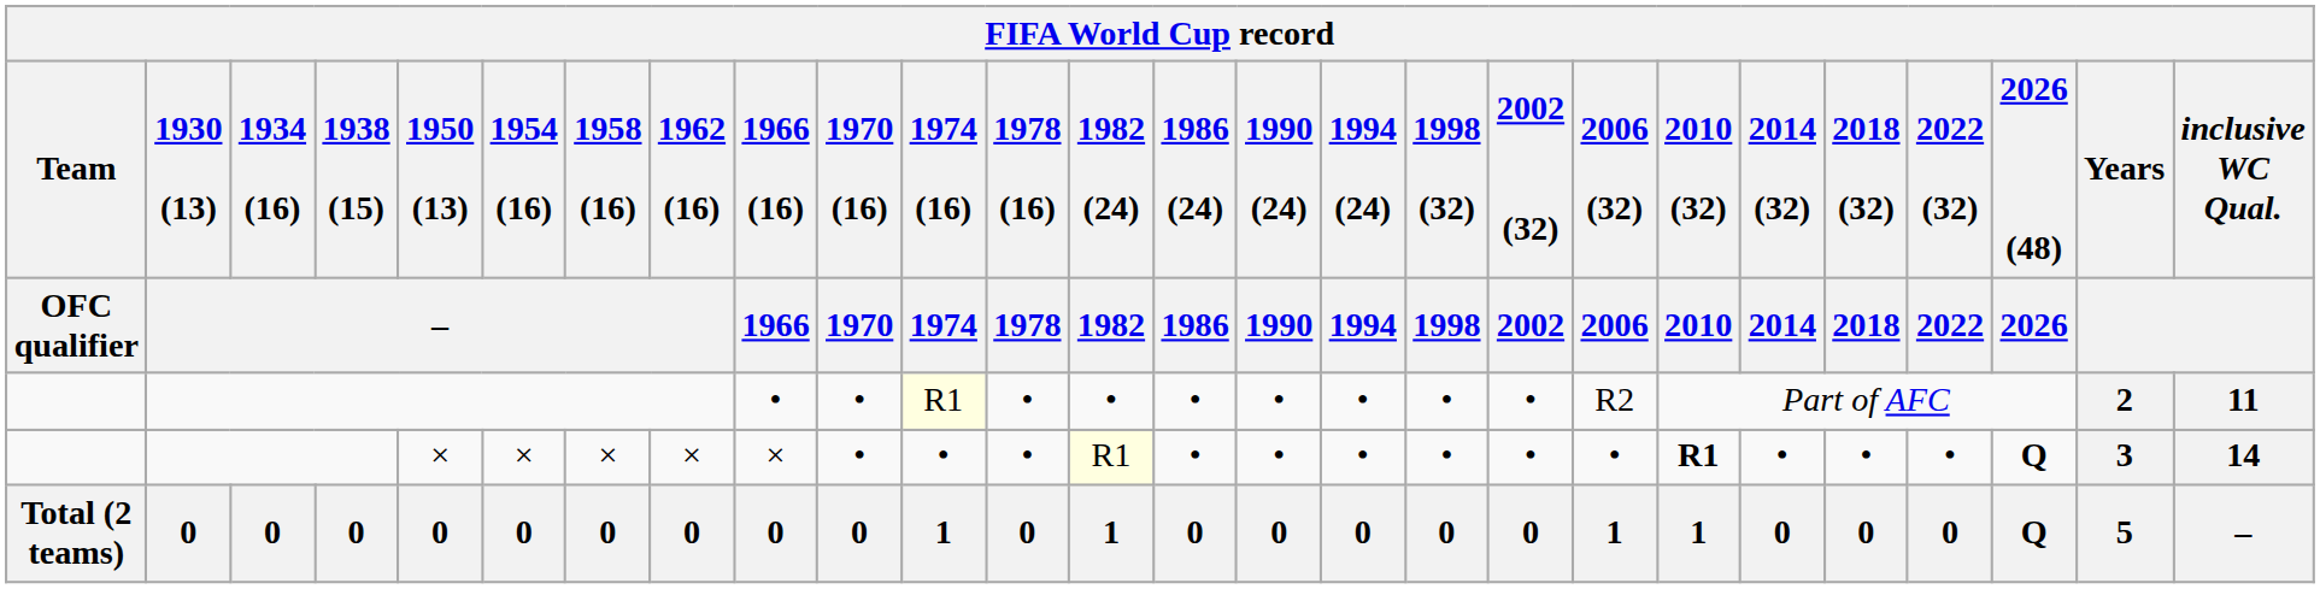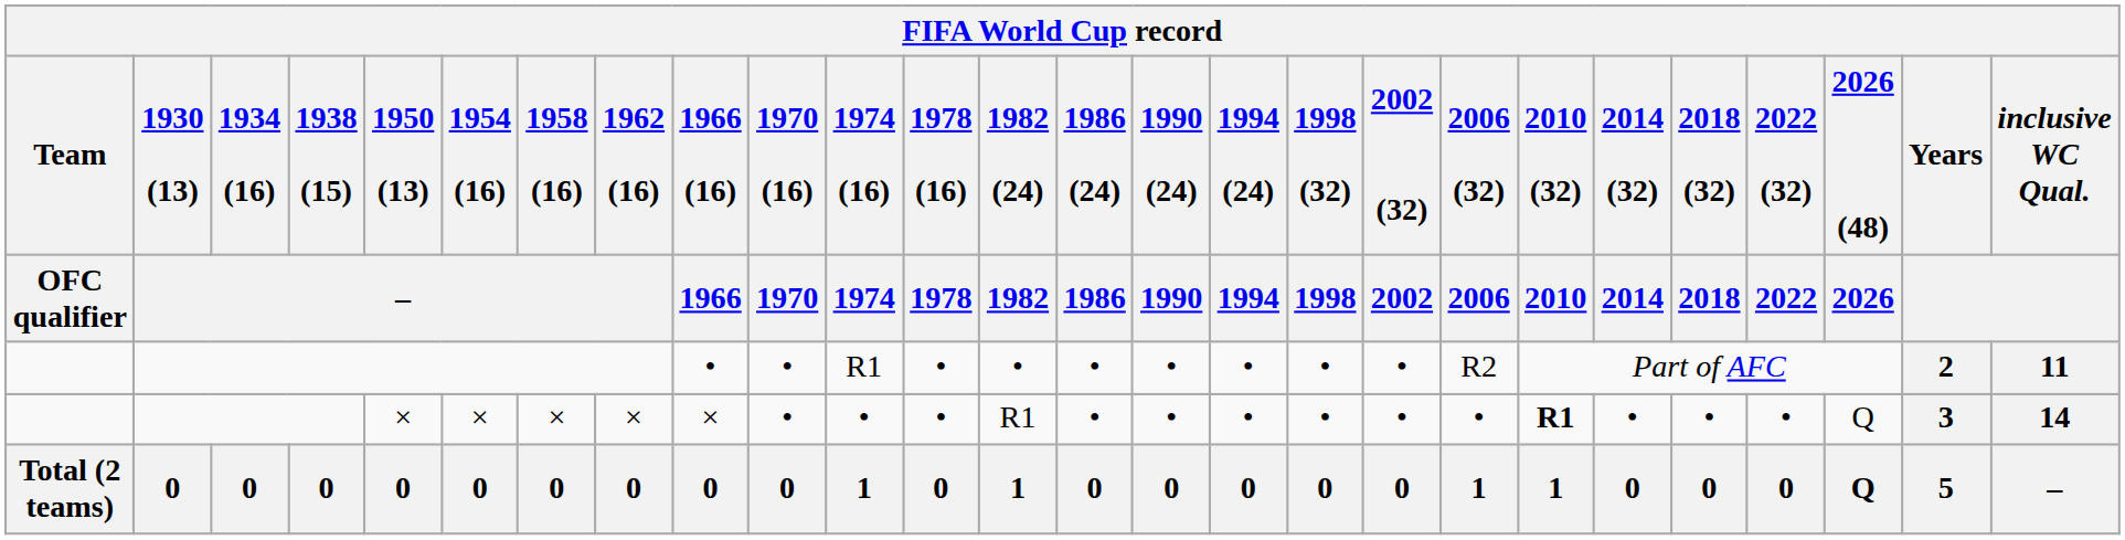row 4 | 1974 (16) / 1974: lightyellow background -> no background
row 5 | 1982 (24) / 1982: lightyellow background -> no background
row 5 | 2026 (48) / 2026: bold -> normal
